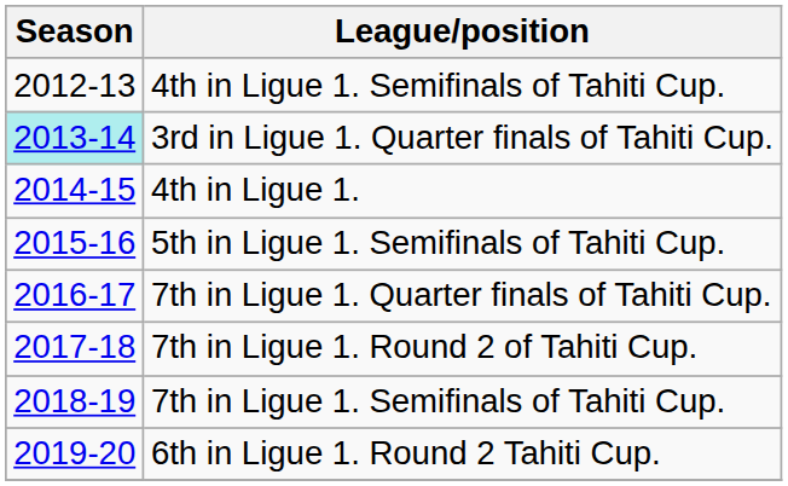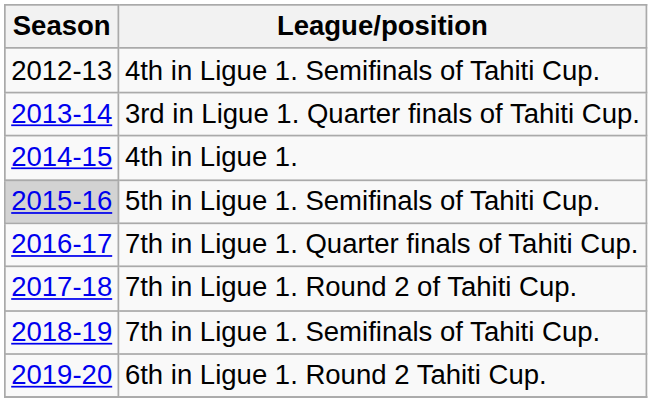3rd in Ligue 1. Quarter finals of Tahiti Cup. | Season: paleturquoise background -> no background
5th in Ligue 1. Semifinals of Tahiti Cup. | Season: no background -> lightgrey background
